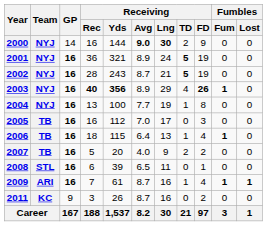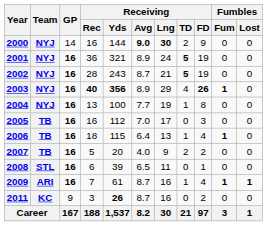2011 | Receiving / Yds: normal -> bold
